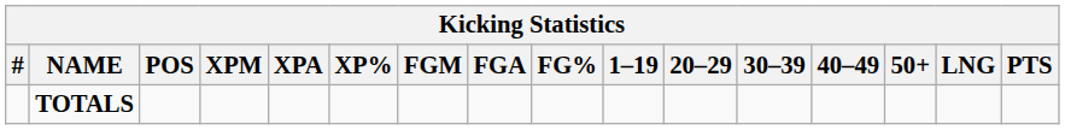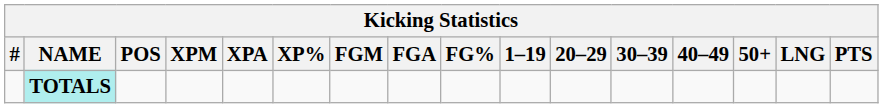row 3 | NAME: no background -> paleturquoise background
